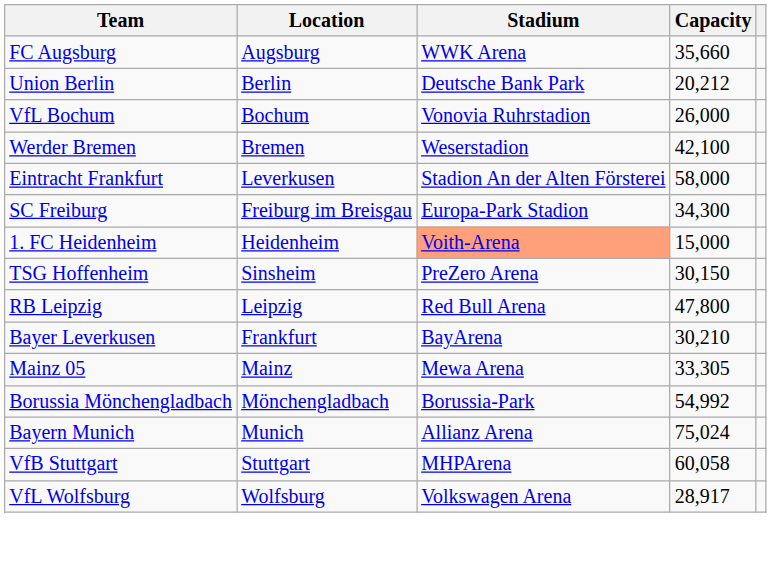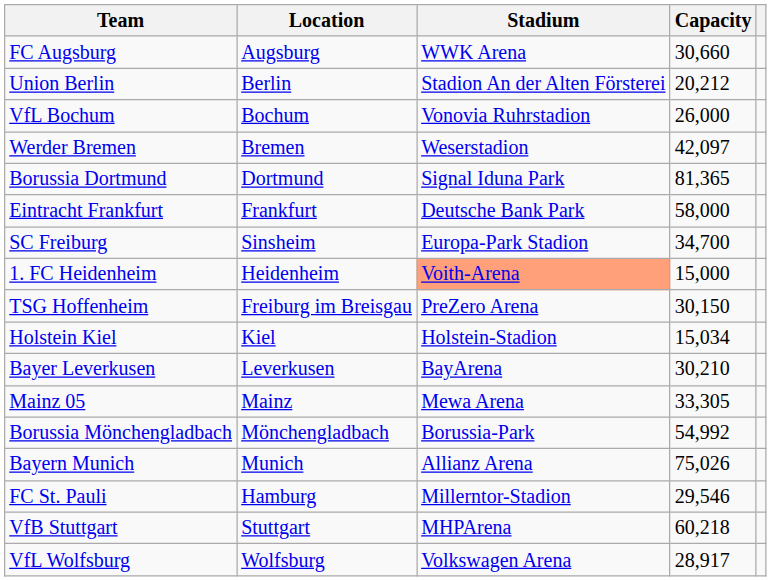FC Augsburg | Capacity: 35,660 -> 30,660
Union Berlin | Stadium: Deutsche Bank Park -> Stadion An der Alten Försterei
Werder Bremen | Capacity: 42,100 -> 42,097
+ row: Borussia Dortmund | Dortmund | Signal Iduna Park | 81,365
Eintracht Frankfurt | Location: Leverkusen -> Frankfurt
Eintracht Frankfurt | Stadium: Stadion An der Alten Försterei -> Deutsche Bank Park
SC Freiburg | Location: Freiburg im Breisgau -> Sinsheim
SC Freiburg | Capacity: 34,300 -> 34,700
TSG Hoffenheim | Location: Sinsheim -> Freiburg im Breisgau
+ row: Holstein Kiel | Kiel | Holstein-Stadion | 15,034
- row: RB Leipzig | Leipzig | Red Bull Arena | 47,800
Bayer Leverkusen | Location: Frankfurt -> Leverkusen
Bayern Munich | Capacity: 75,024 -> 75,026
+ row: FC St. Pauli | Hamburg | Millerntor-Stadion | 29,546
VfB Stuttgart | Capacity: 60,058 -> 60,218
